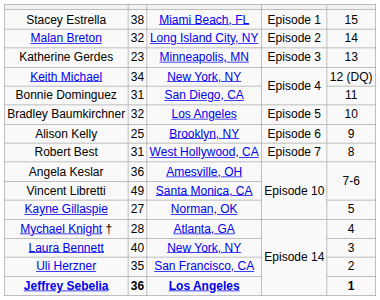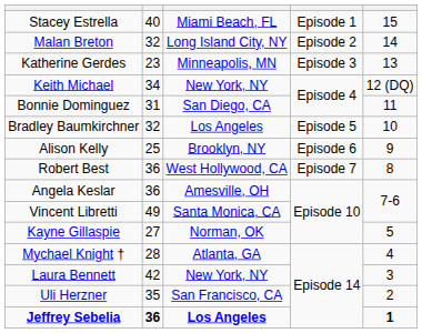Stacey Estrella | column 2: 38 -> 40
Robert Best | column 2: 31 -> 36
Laura Bennett | column 2: 40 -> 42
